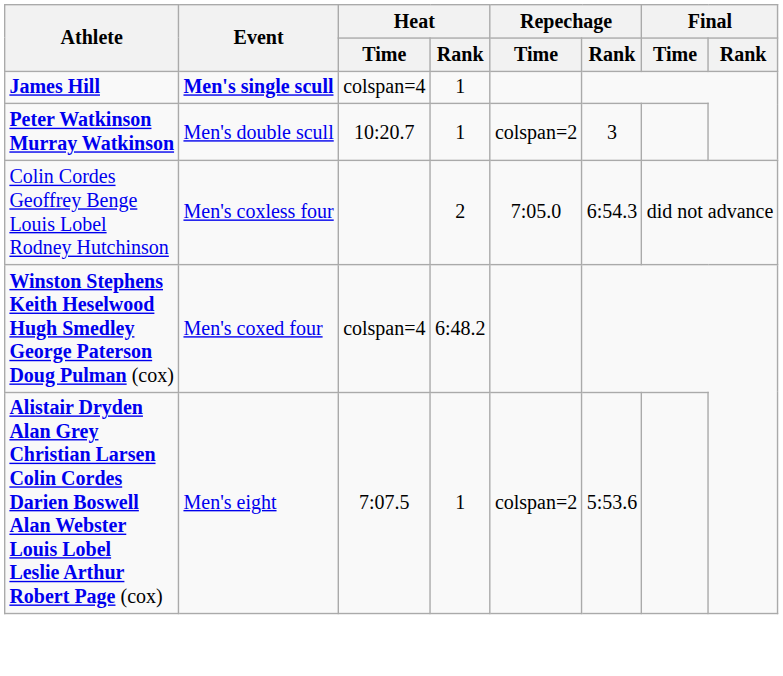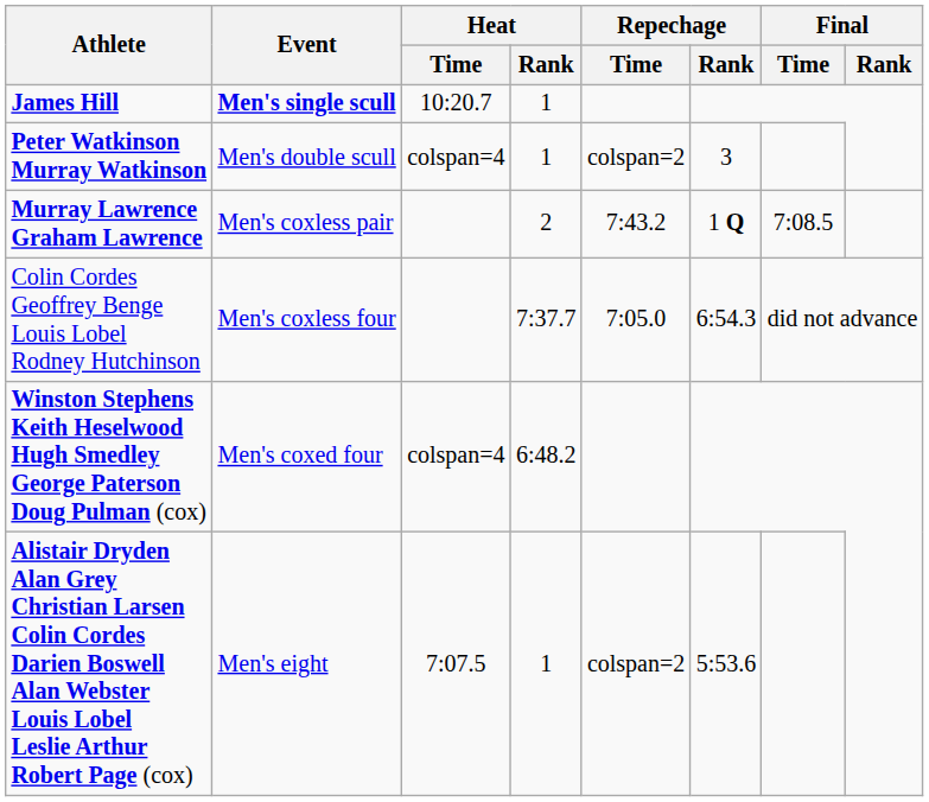James Hill | Heat / Time: colspan=4 -> 10:20.7
Peter Watkinson Murray Watkinson | Heat / Time: 10:20.7 -> colspan=4
+ row: Murray Lawrence Graham Lawrence | Men's coxless pair | 2 | 7:43.2 | 1 Q | 7:08.5
Colin Cordes Geoffrey Benge Louis Lobel Rodney Hutchinson | Heat / Rank: 2 -> 7:37.7
